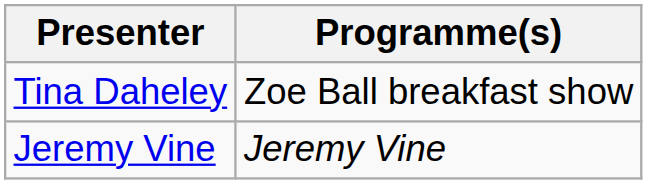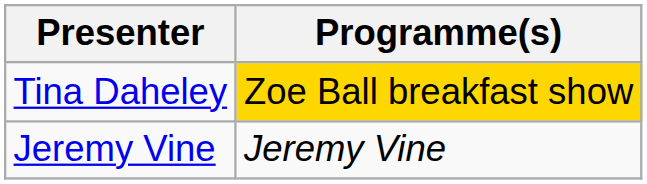Tina Daheley | Programme(s): no background -> gold background
